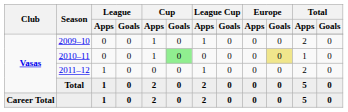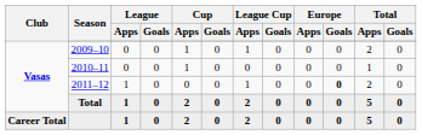2010–11 | Cup / Goals: lightgreen background -> no background
2010–11 | Europe / Goals: khaki background -> no background
2011–12 | Europe / Goals: normal -> bold
